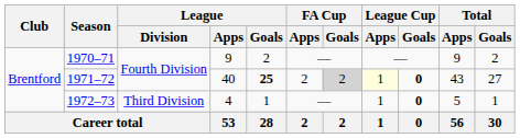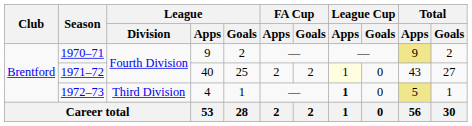1970–71 | Total / Apps: no background -> khaki background
1971–72 | League / Goals: bold -> normal
1971–72 | FA Cup / Goals: lightgrey background -> no background
1971–72 | League Cup / Goals: bold -> normal
1972–73 | League Cup / Apps: normal -> bold
1972–73 | League Cup / Goals: bold -> normal
1972–73 | Total / Apps: no background -> khaki background
